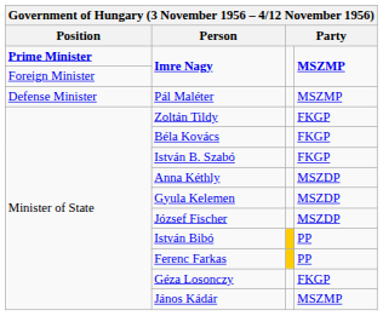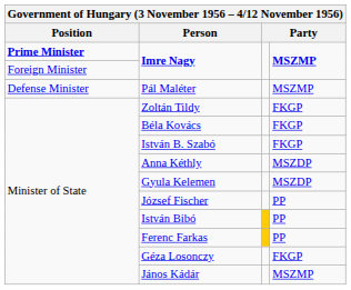József Fischer | column 4: MSZDP -> PP
